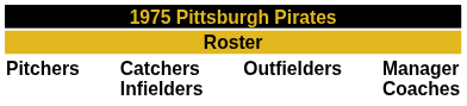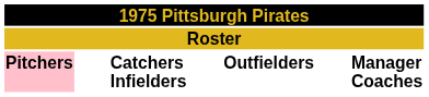Pitchers | column 1: no background -> pink background
